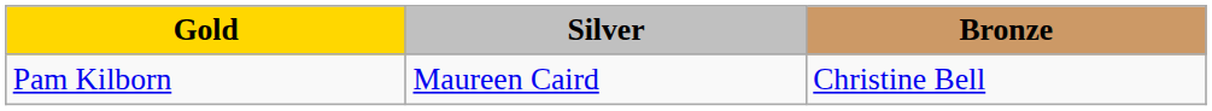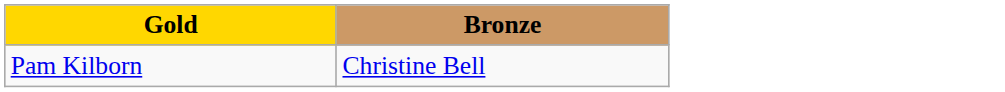- column: Silver | Maureen Caird
